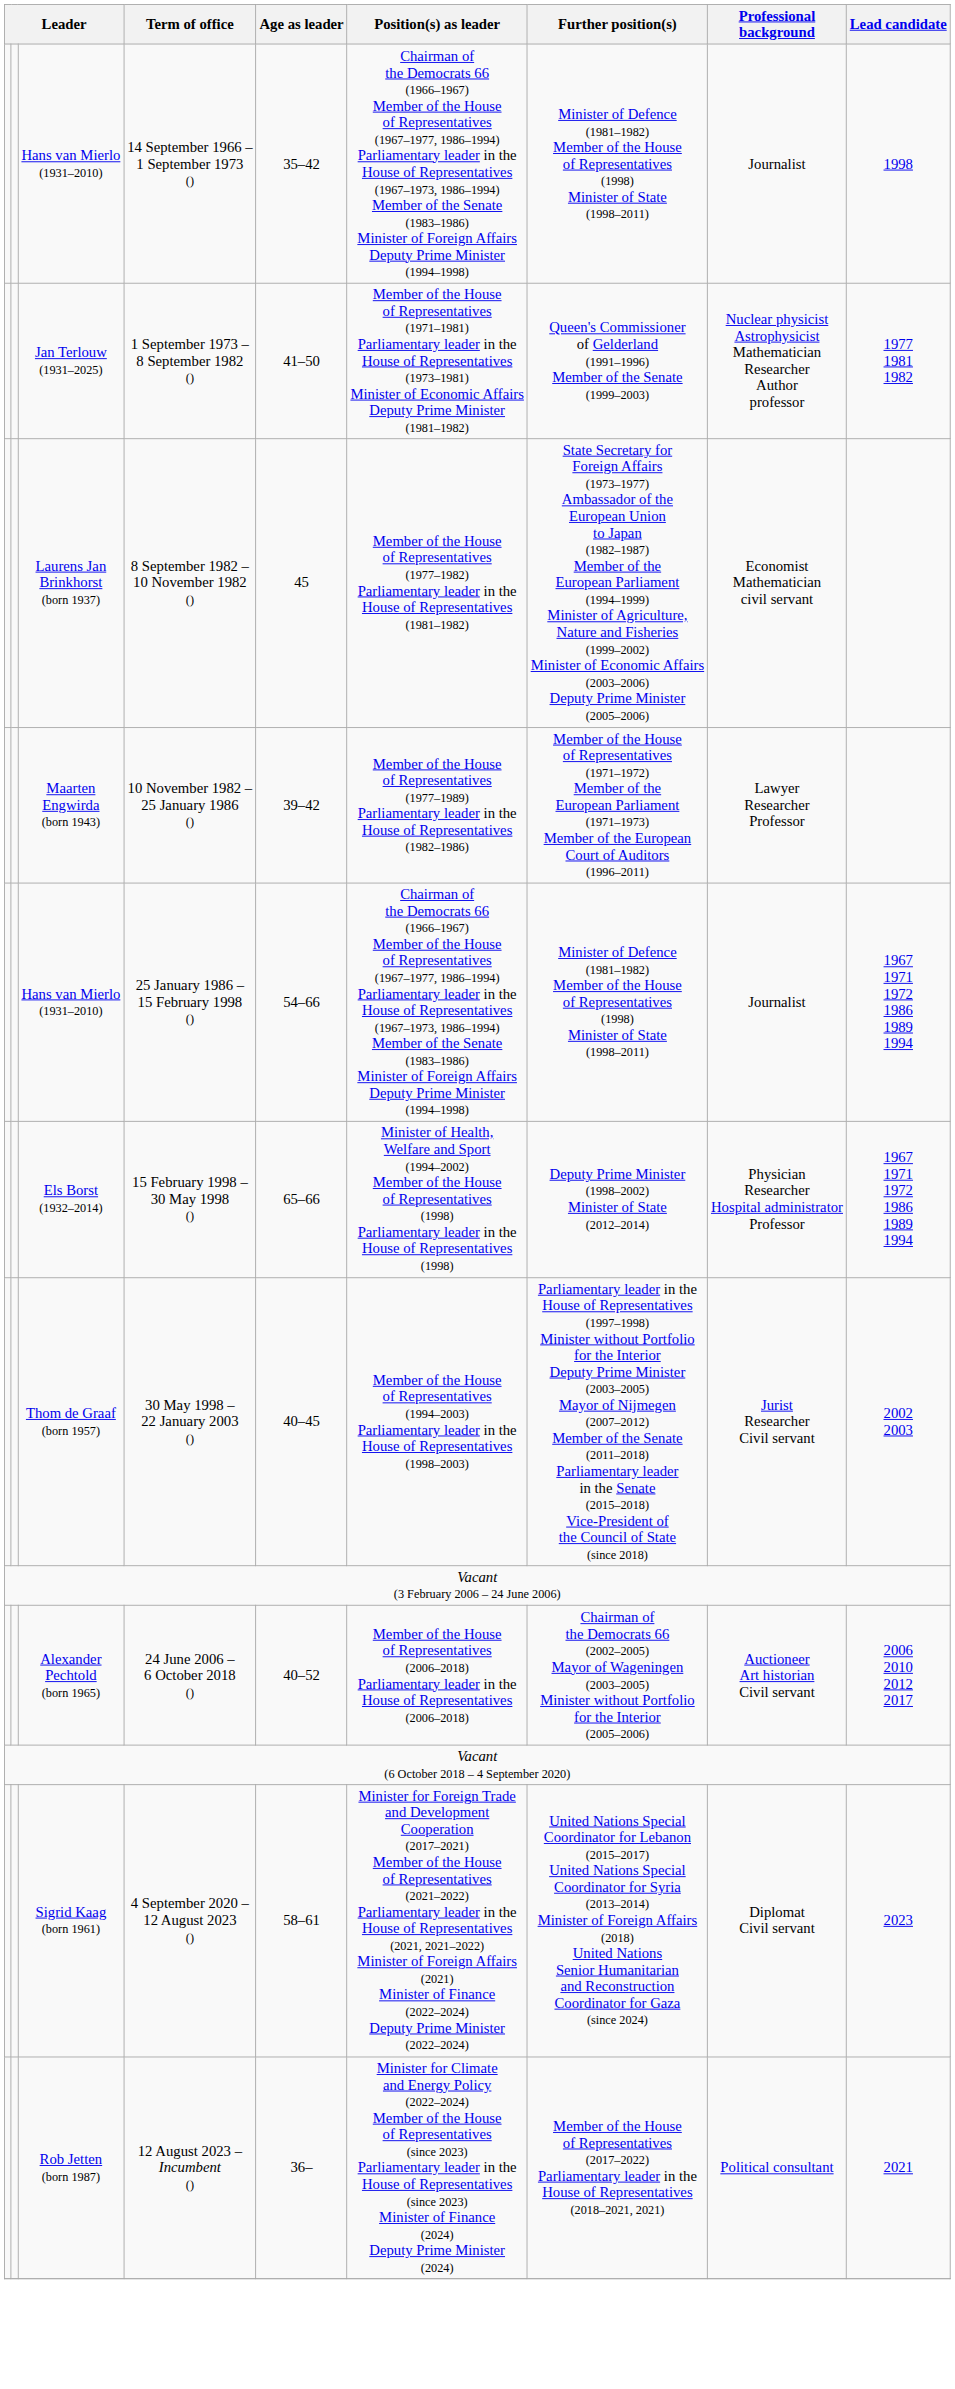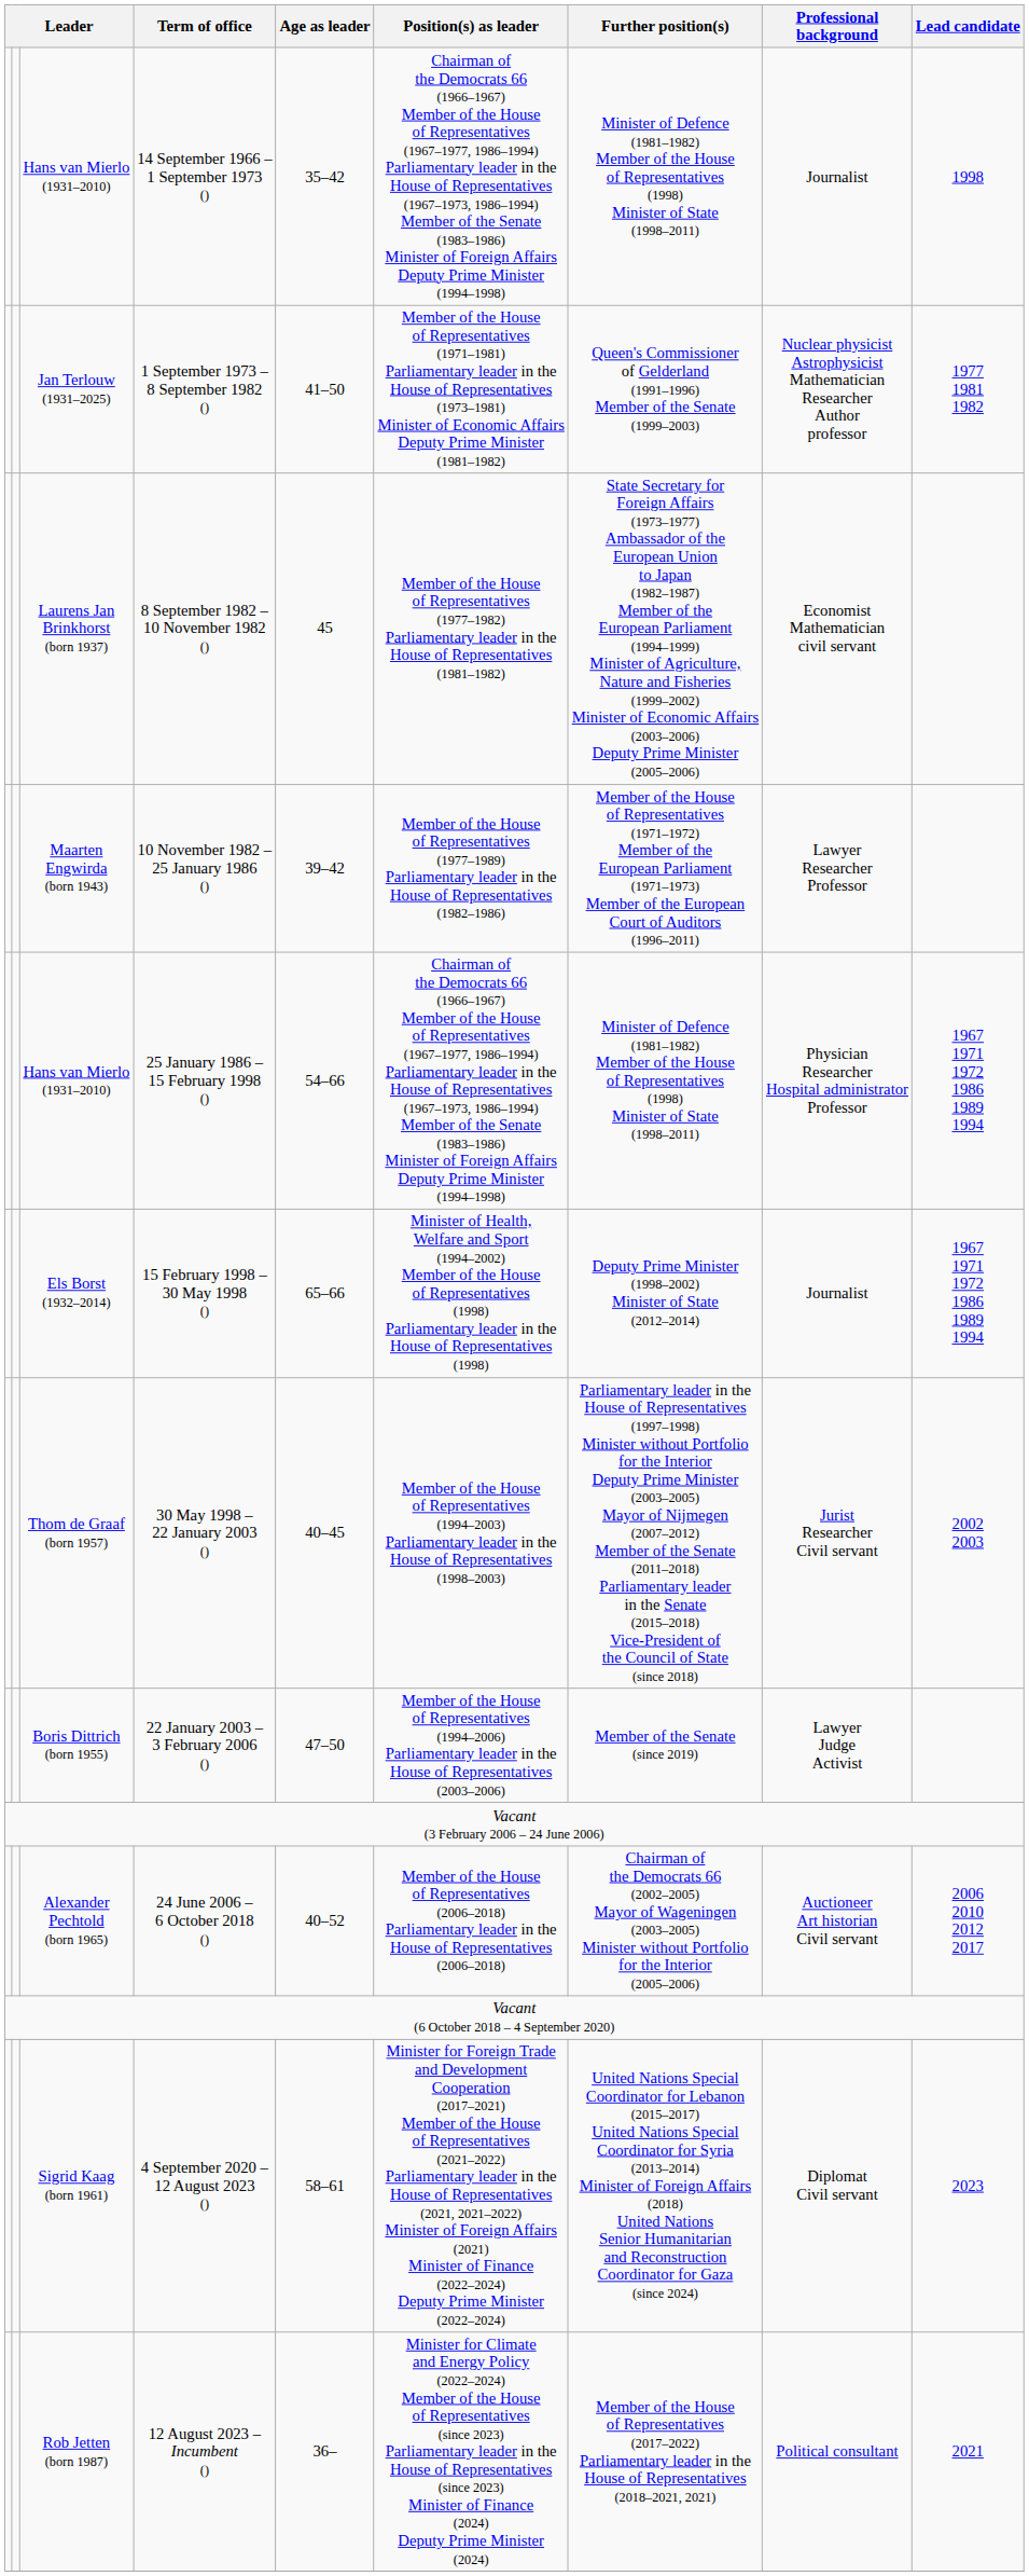25 January 1986 – 15 February 1998 () | Professional background: Journalist -> Physician Researcher Hospital administrator Professor
15 February 1998 – 30 May 1998 () | Professional background: Physician Researcher Hospital administrator Professor -> Journalist
+ row: Boris Dittrich (born 1955) | 22 January 2003 – 3 February 2006 () | 47–50 | Member of the House of Representatives (1994–2006) Parliamentary leader in the House of Representatives (2003–2006) | Member of the Senate (since 2019) | Lawyer Judge Activist
